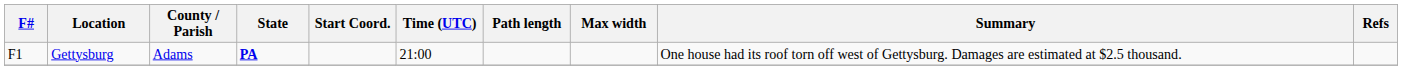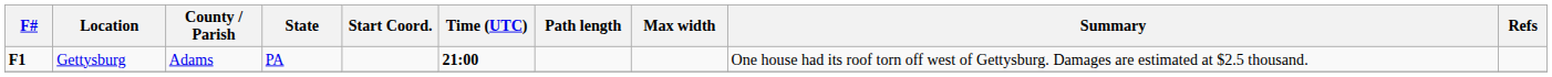Gettysburg | F#: normal -> bold
Gettysburg | State: bold -> normal
Gettysburg | Time (UTC): normal -> bold
